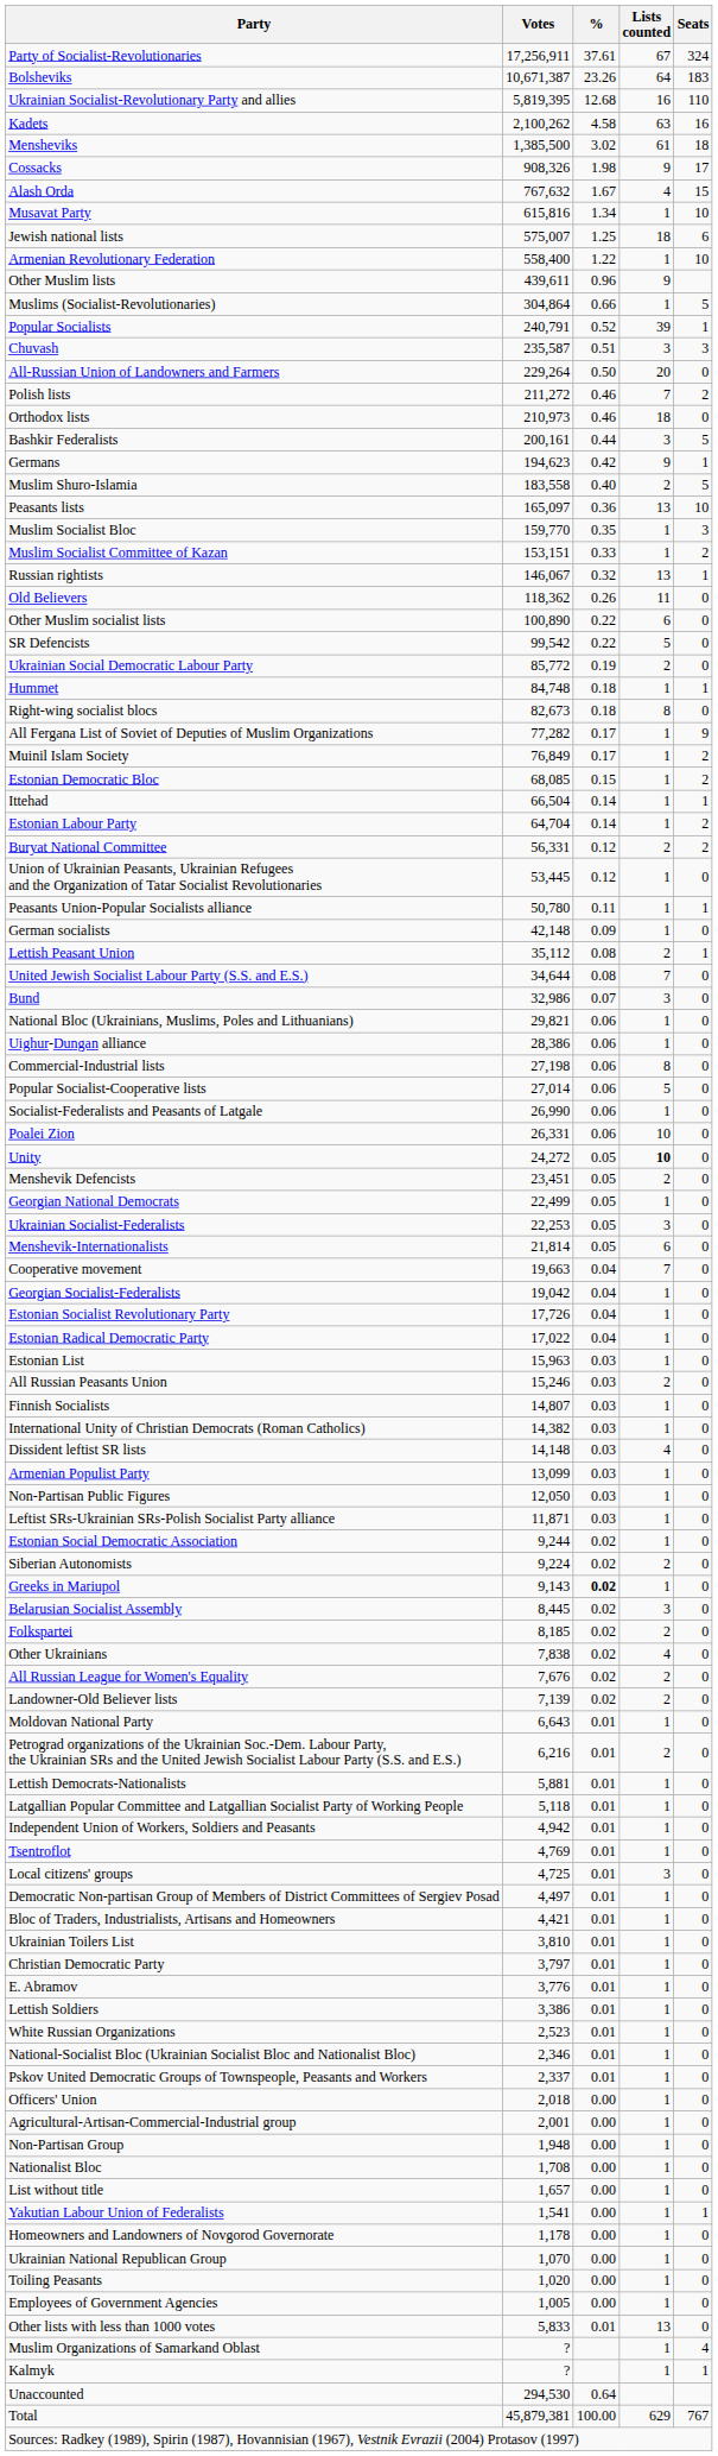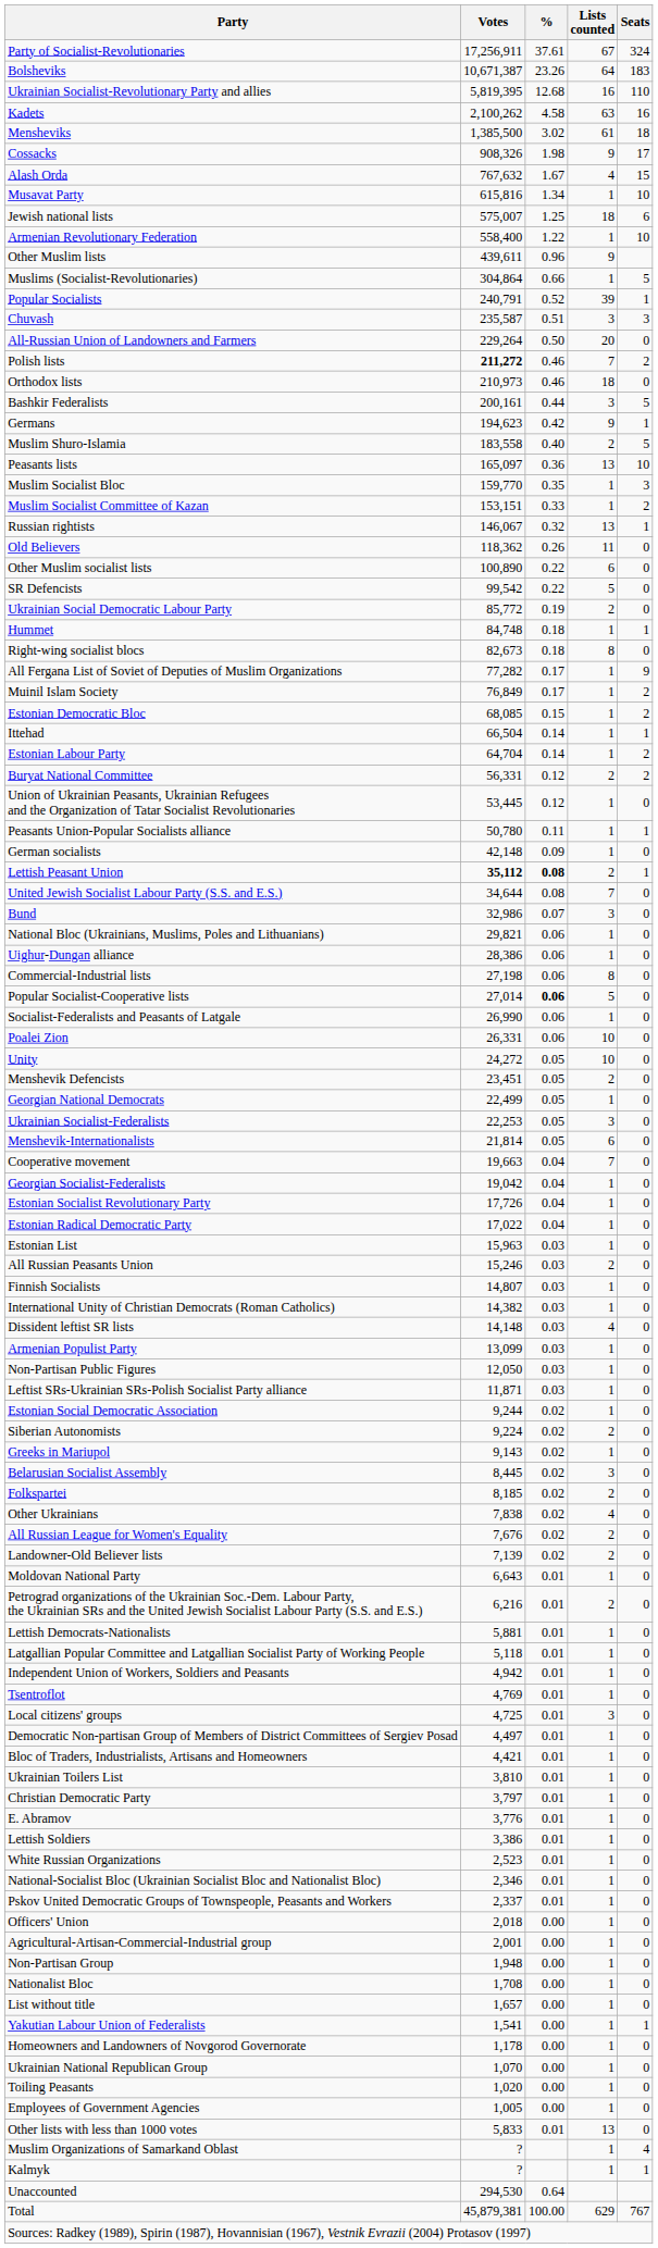Polish lists | Votes: normal -> bold
Lettish Peasant Union | Votes: normal -> bold
Lettish Peasant Union | %: normal -> bold
Popular Socialist-Cooperative lists | %: normal -> bold
Unity | Lists counted: bold -> normal
Greeks in Mariupol | %: bold -> normal
